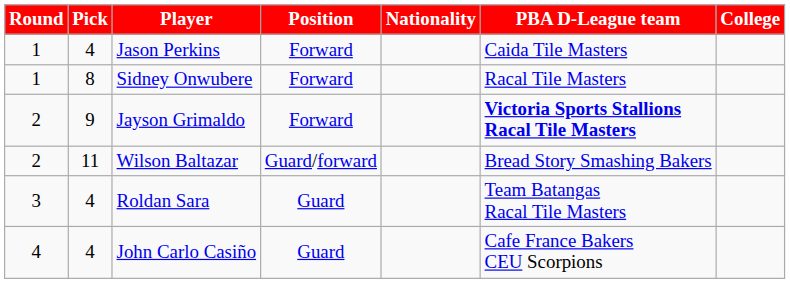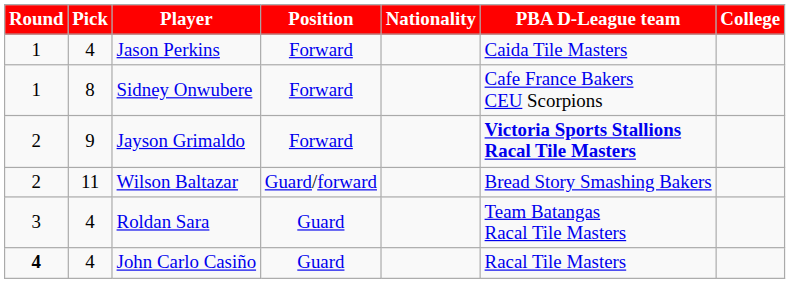Sidney Onwubere | PBA D-League team: Racal Tile Masters -> Cafe France Bakers CEU Scorpions
John Carlo Casiño | Round: normal -> bold
John Carlo Casiño | PBA D-League team: Cafe France Bakers CEU Scorpions -> Racal Tile Masters
